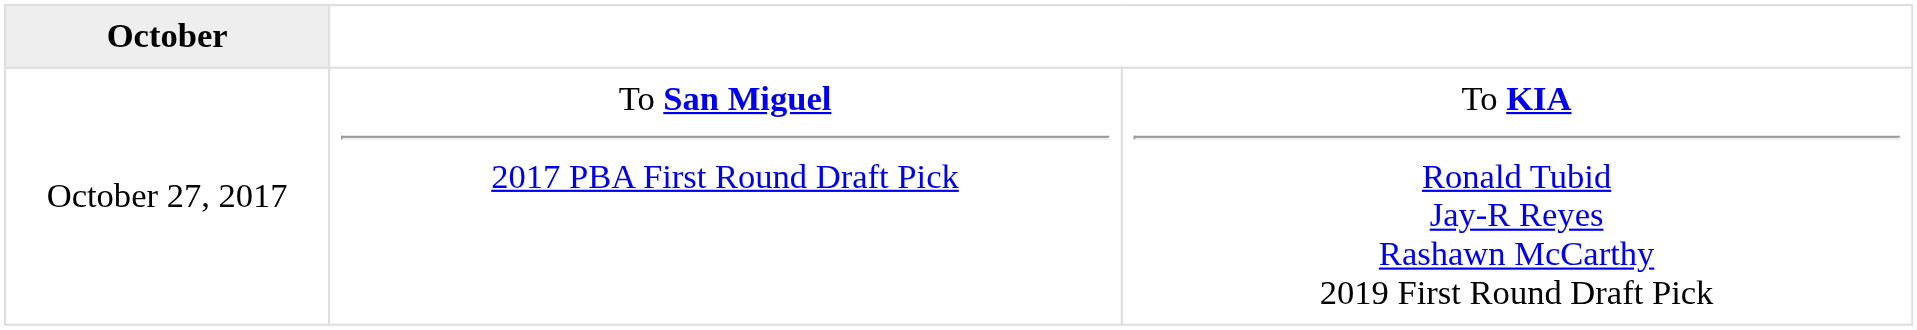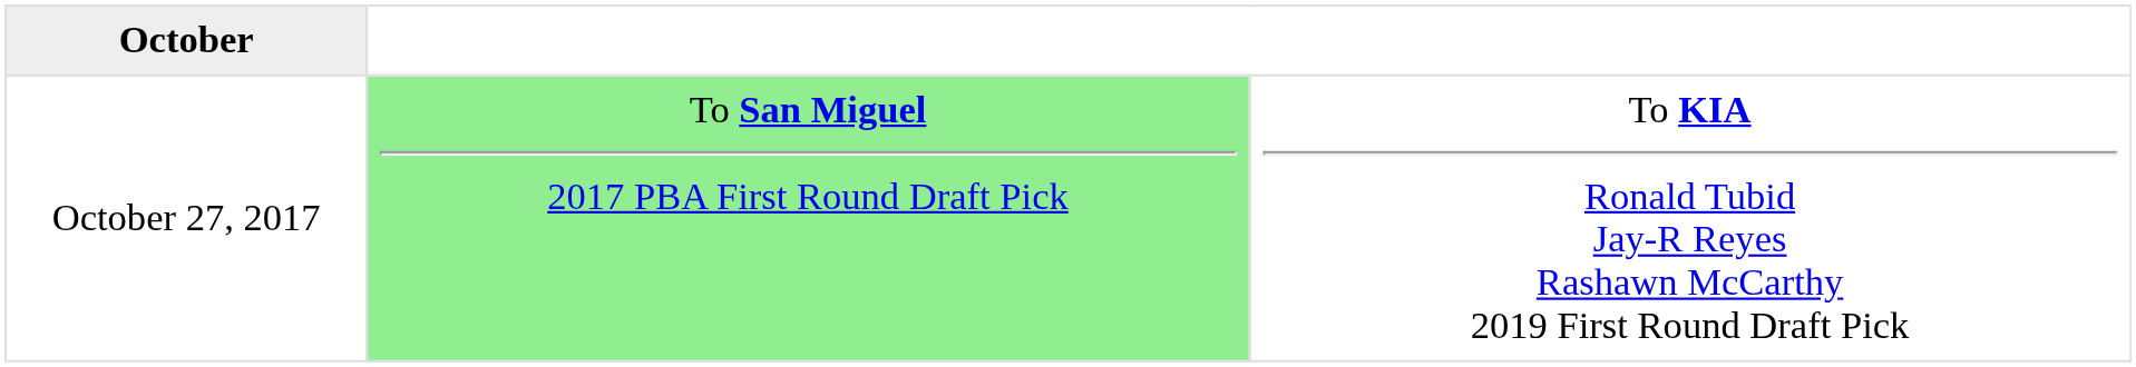October 27, 2017 | column 2: no background -> lightgreen background
